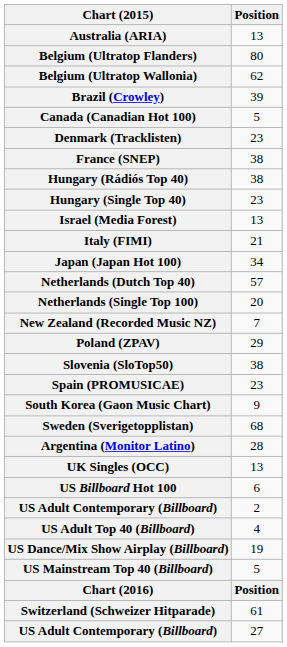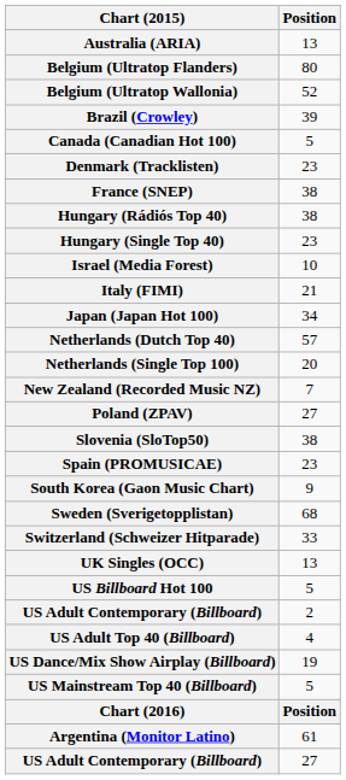row 4 | Position: 62 -> 52
row 11 | Position: 13 -> 10
row 17 | Position: 29 -> 27
row 22 | Chart (2015): Argentina (Monitor Latino) -> Switzerland (Schweizer Hitparade)
row 22 | Position: 28 -> 33
row 24 | Position: 6 -> 5
row 30 | Chart (2015): Switzerland (Schweizer Hitparade) -> Argentina (Monitor Latino)
